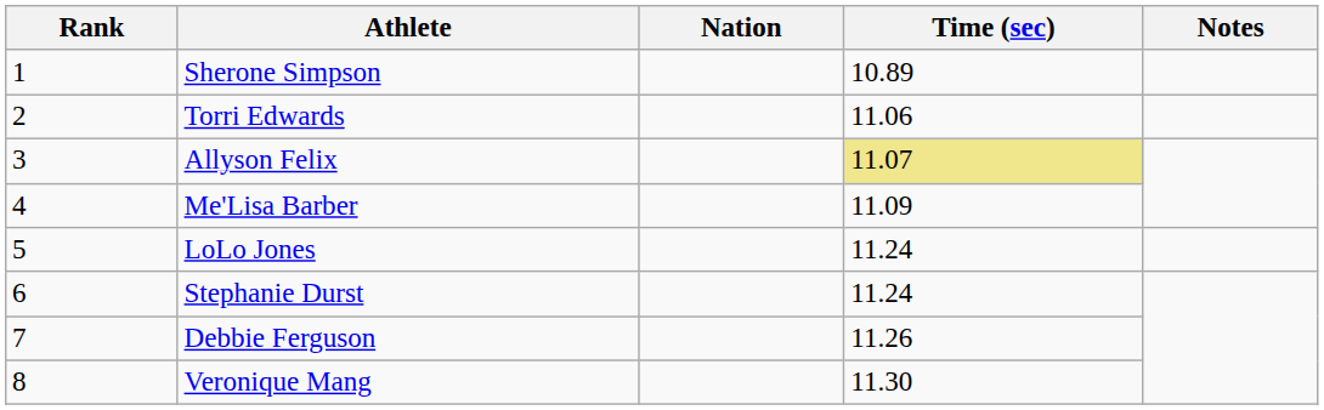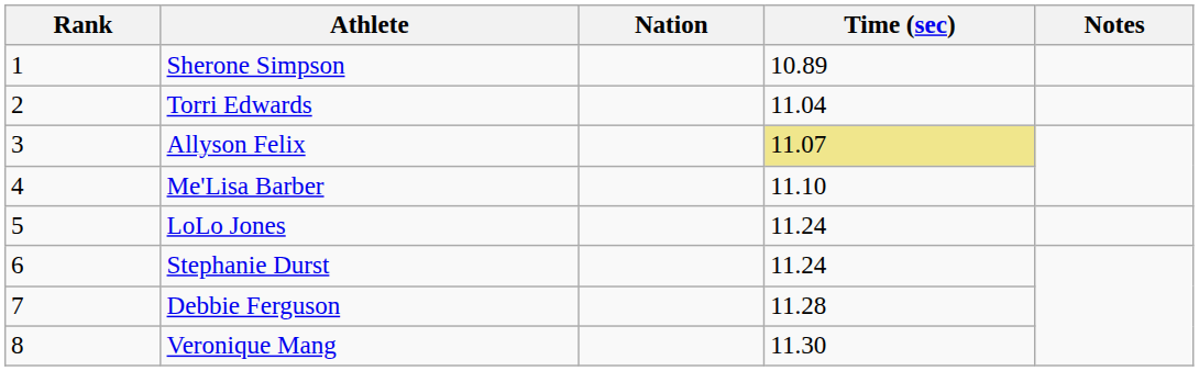Torri Edwards | Time (sec): 11.06 -> 11.04
Me'Lisa Barber | Time (sec): 11.09 -> 11.10
Debbie Ferguson | Time (sec): 11.26 -> 11.28
